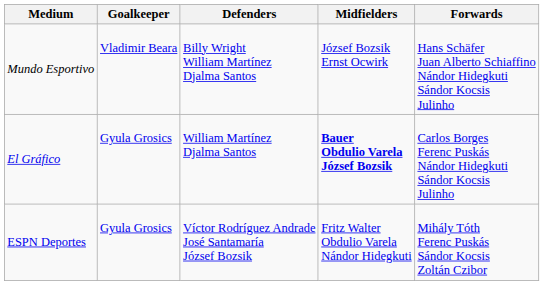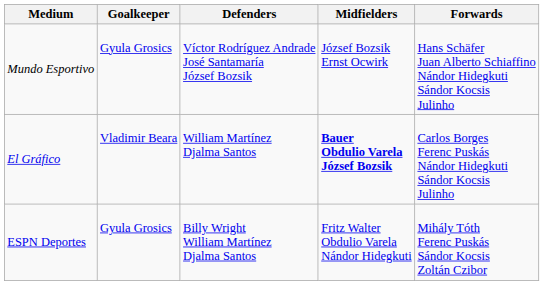Mundo Esportivo | Goalkeeper: Vladimir Beara -> Gyula Grosics
Mundo Esportivo | Defenders: Billy Wright William Martínez Djalma Santos -> Víctor Rodríguez Andrade José Santamaría József Bozsik
El Gráfico | Goalkeeper: Gyula Grosics -> Vladimir Beara
ESPN Deportes | Defenders: Víctor Rodríguez Andrade José Santamaría József Bozsik -> Billy Wright William Martínez Djalma Santos
